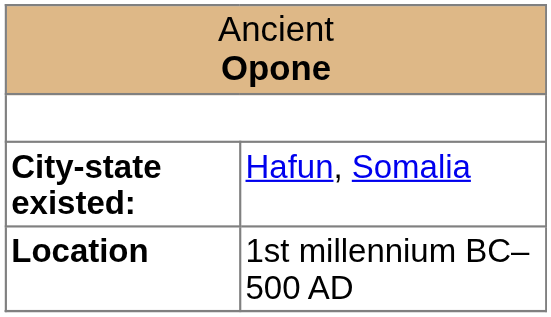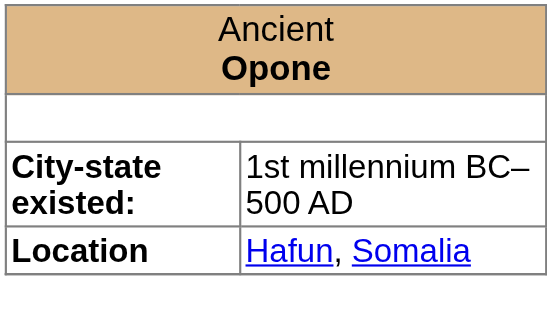row 3 | column 2: Hafun, Somalia -> 1st millennium BC–500 AD
row 4 | column 2: 1st millennium BC–500 AD -> Hafun, Somalia
